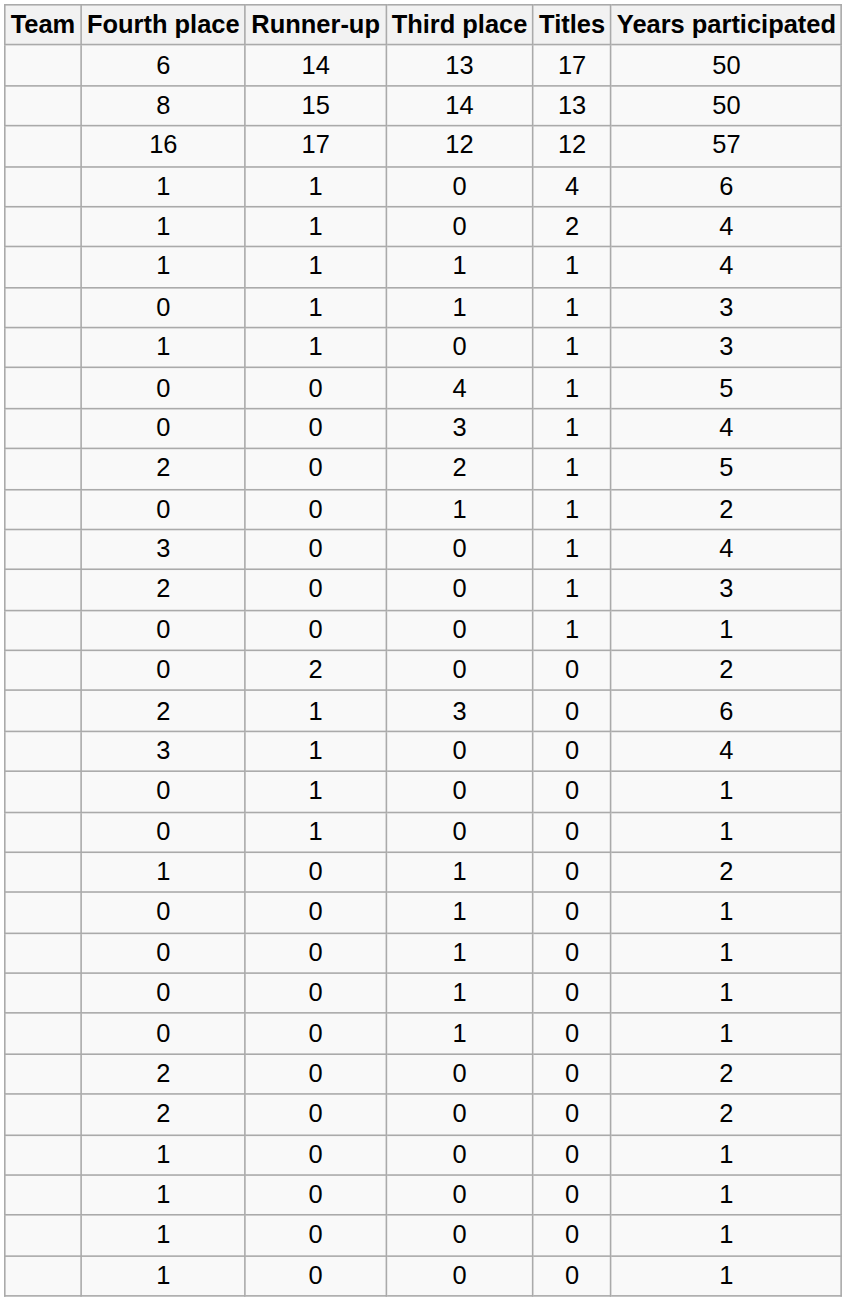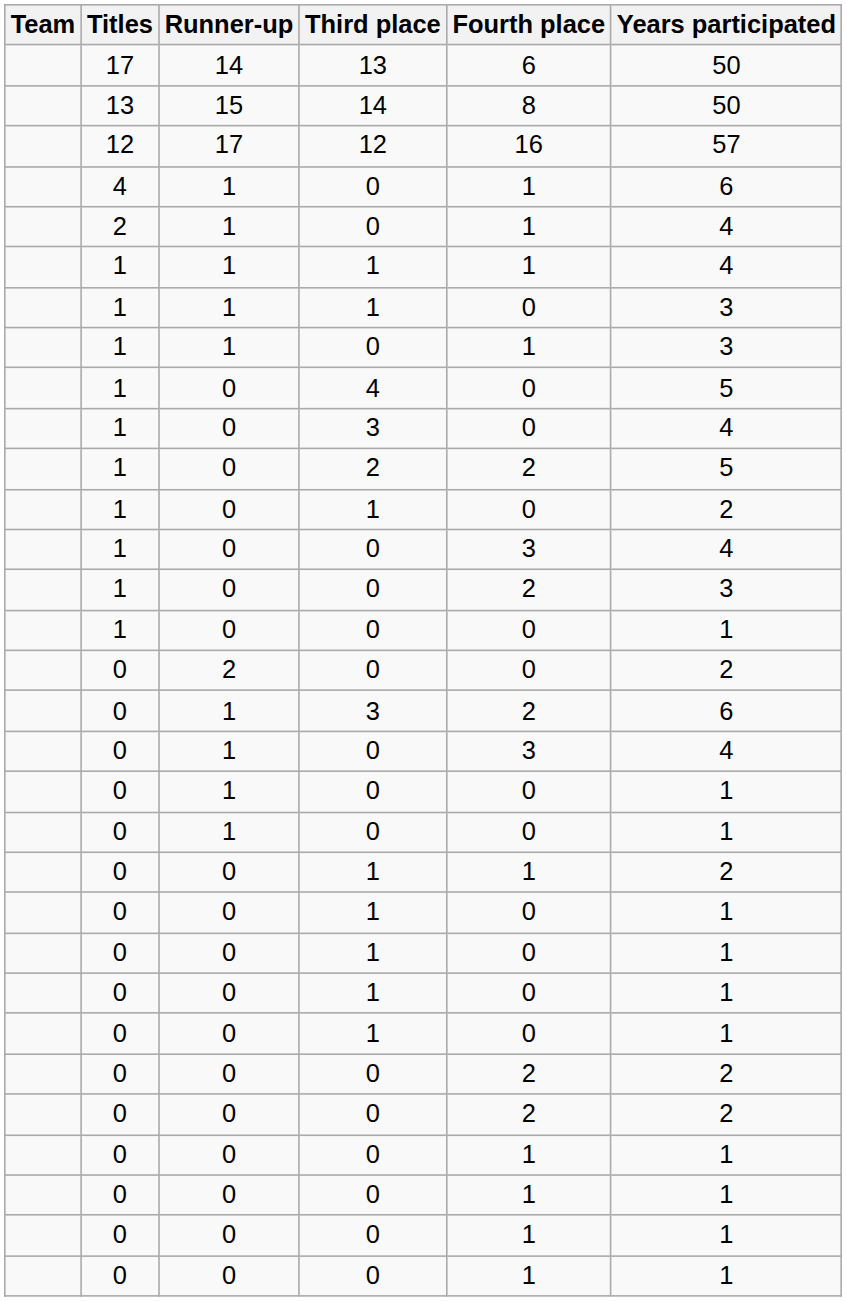columns swapped: Titles <-> Fourth place
